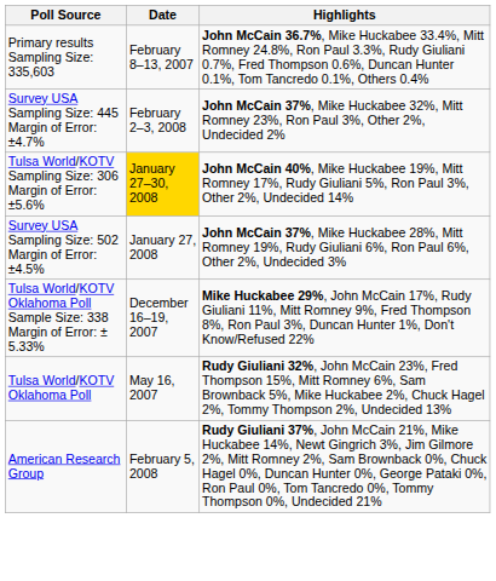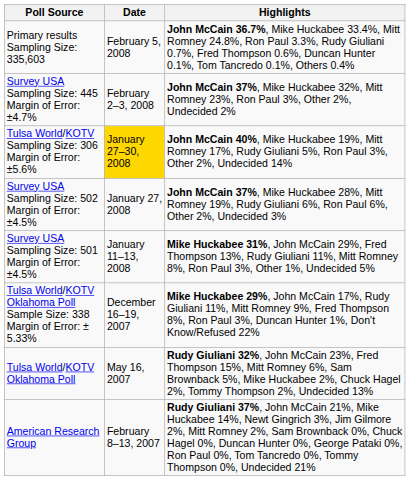Primary results Sampling Size: 335,603 | Date: February 8–13, 2007 -> February 5, 2008
+ row: Survey USA Sampling Size: 501 Margin of Error: ±4.5% | January 11–13, 2008 | Mike Huckabee 31%, John McCain 29%, Fred Thompson 13%, Rudy Giuliani 11%, Mitt Romney 8%, Ron Paul 3%, Other 1%, Undecided 5%
American Research Group | Date: February 5, 2008 -> February 8–13, 2007
